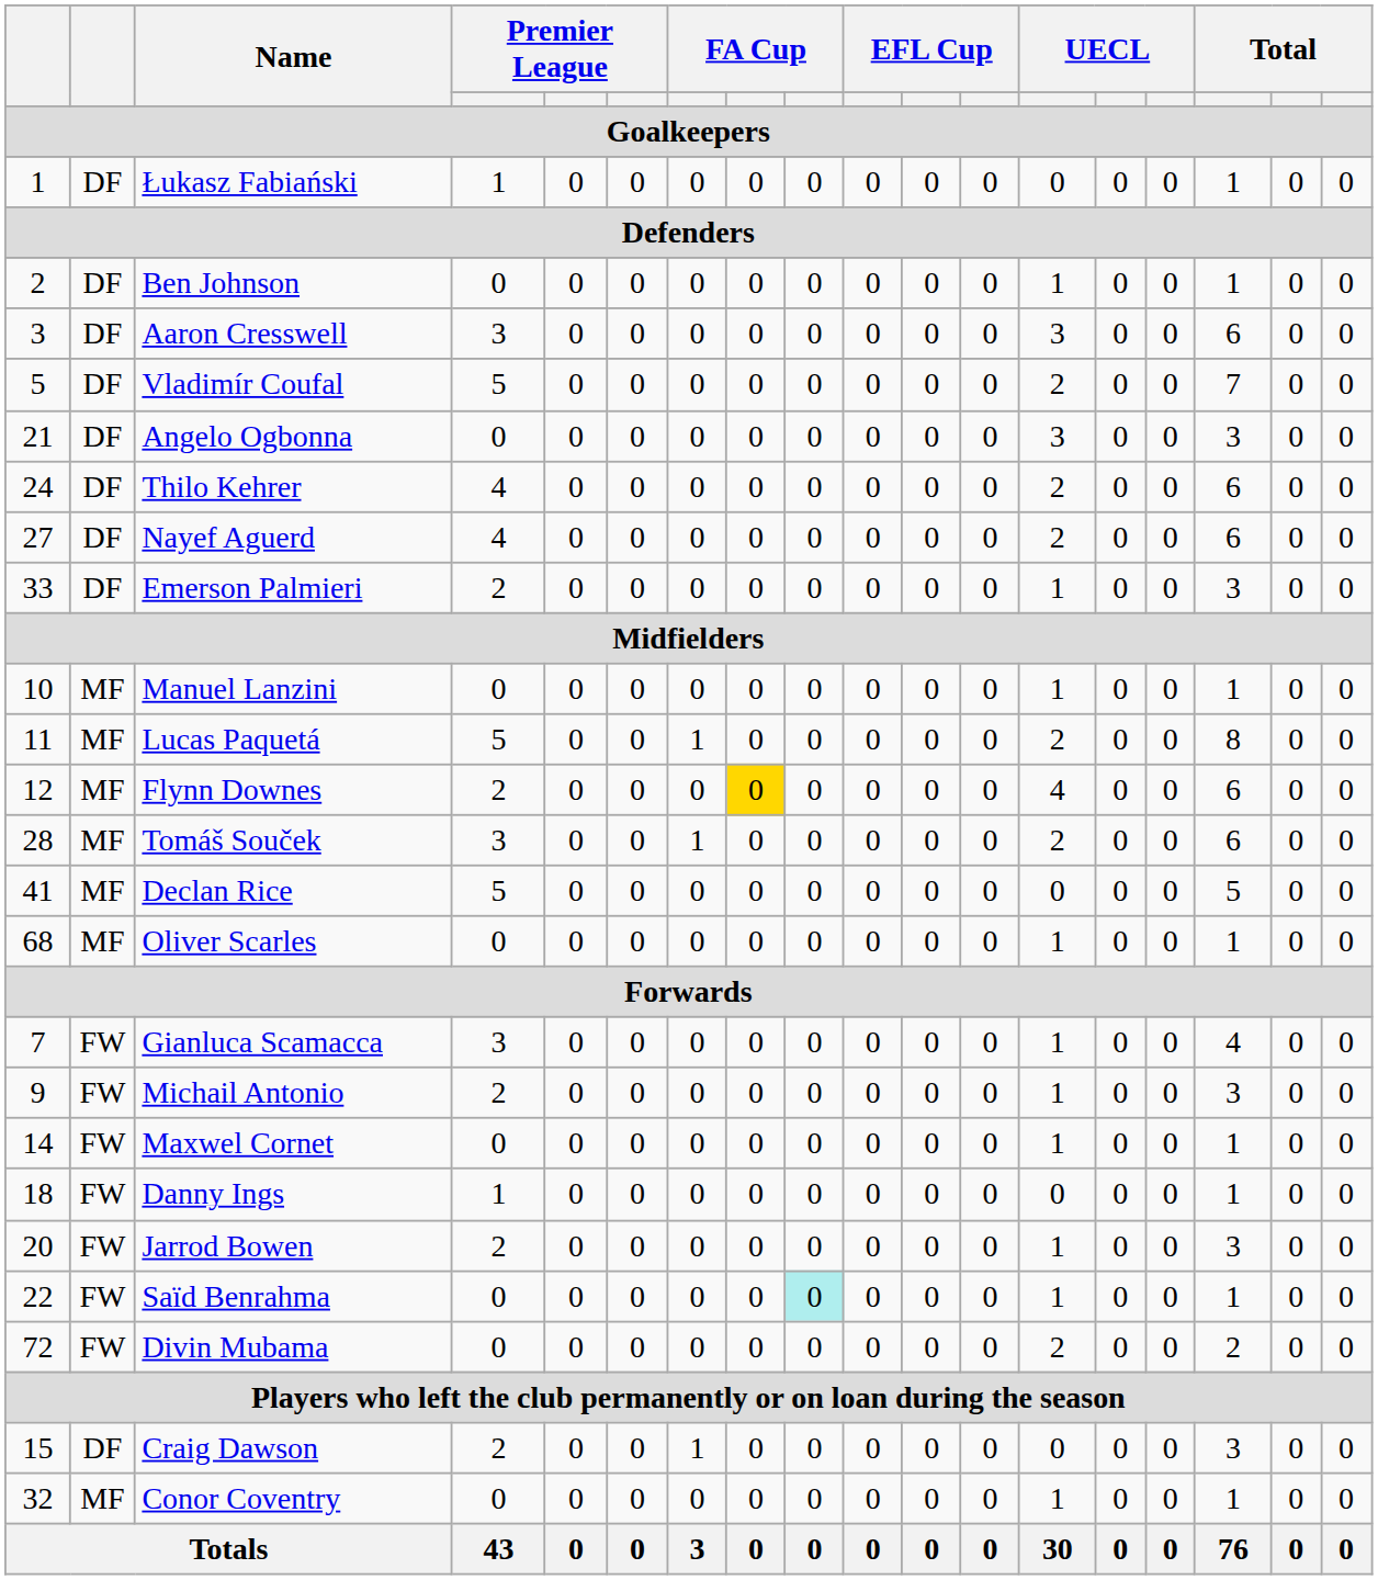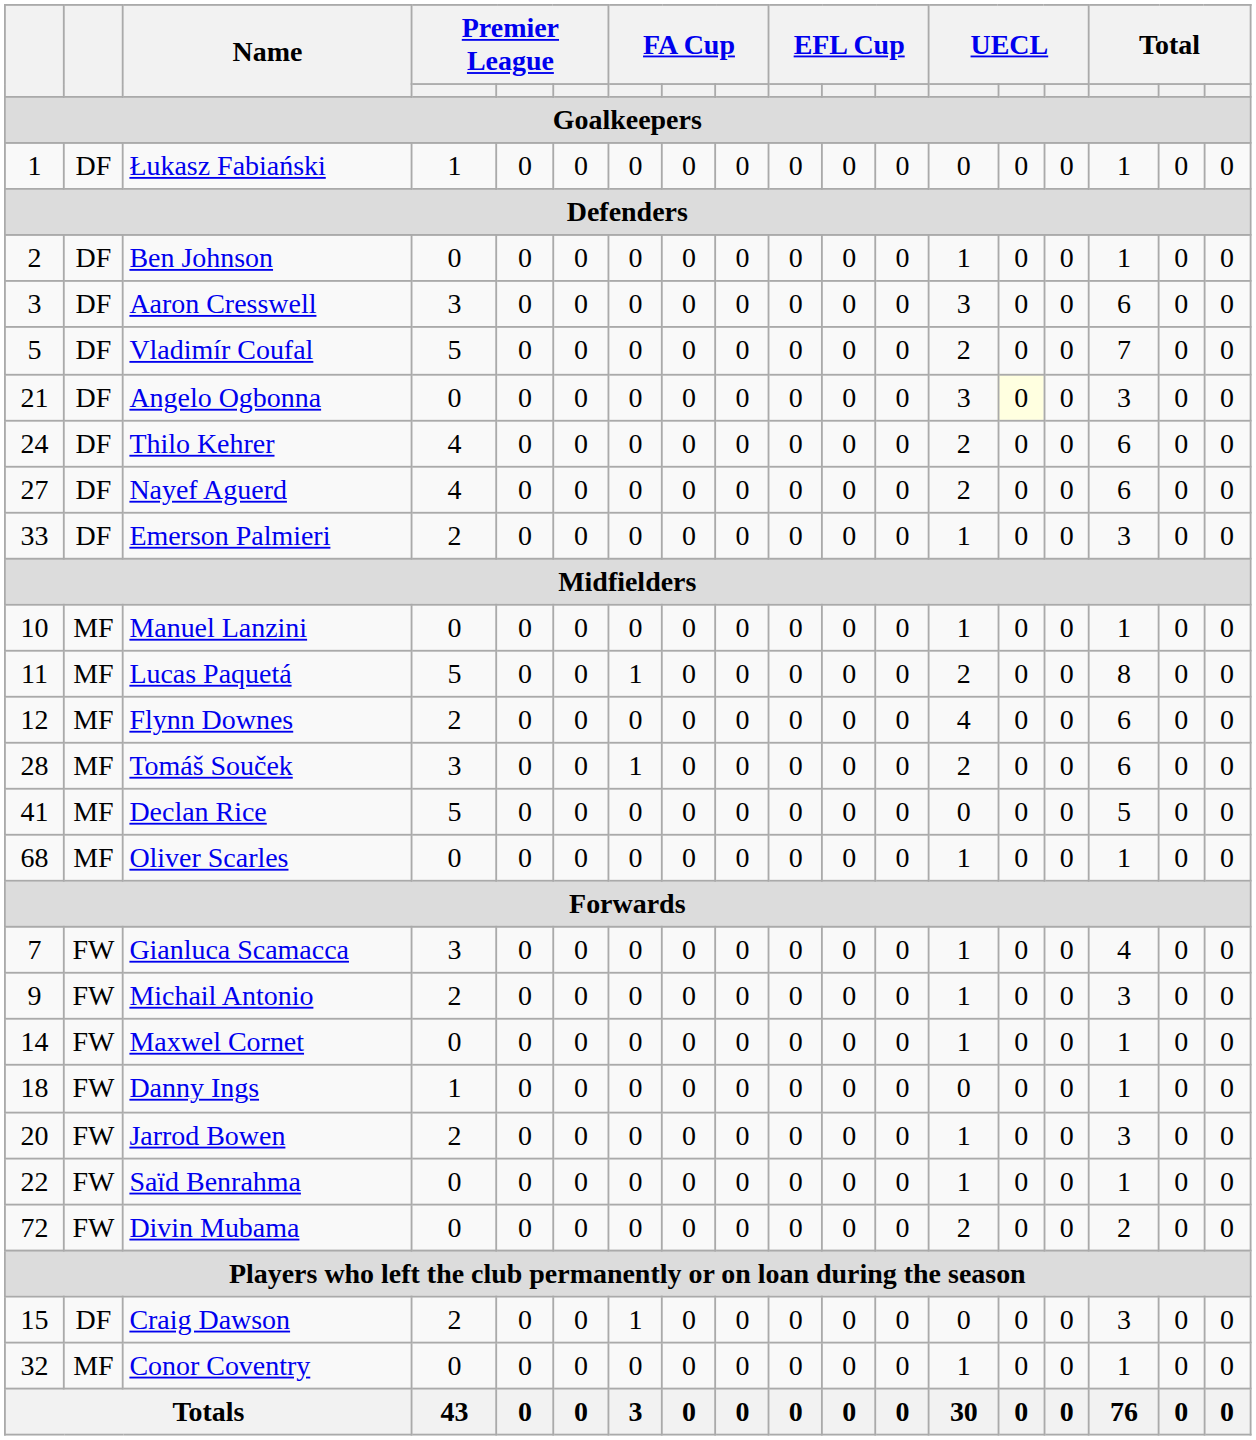Angelo Ogbonna | column 14: no background -> lightyellow background
Flynn Downes | column 8: gold background -> no background
Saïd Benrahma | column 9: paleturquoise background -> no background
